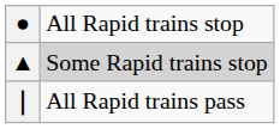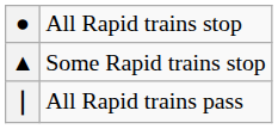▲ | column 2: lightgrey background -> no background
